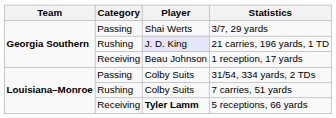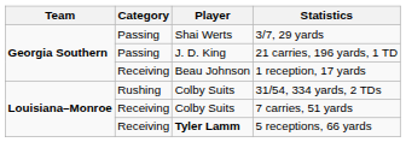21 carries, 196 yards, 1 TD | Category: Rushing -> Passing
21 carries, 196 yards, 1 TD | Player: lavender background -> no background
31/54, 334 yards, 2 TDs | Category: Passing -> Rushing
7 carries, 51 yards | Category: Rushing -> Receiving
